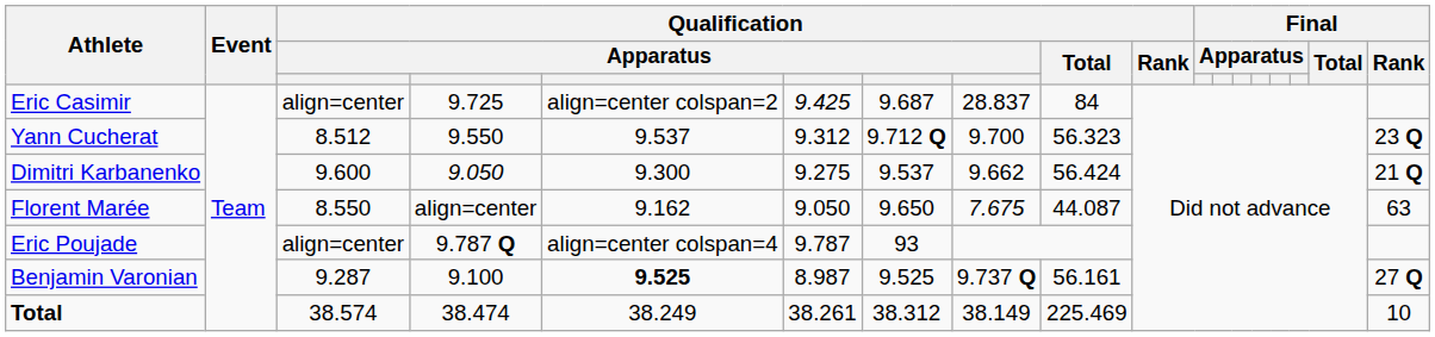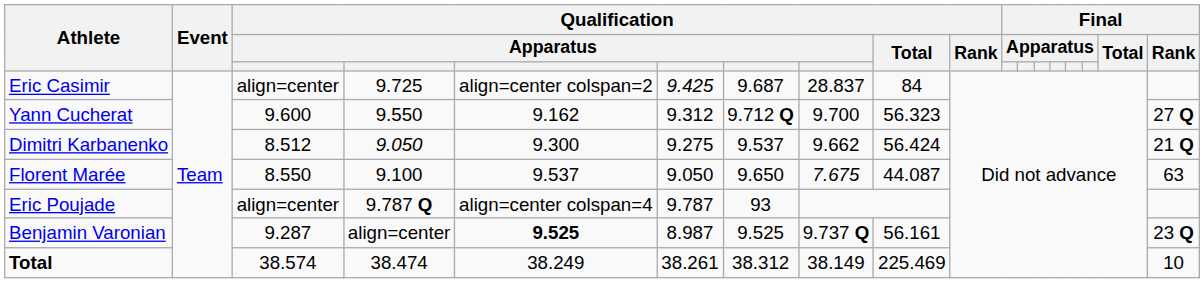Yann Cucherat | column 3: 8.512 -> 9.600
Yann Cucherat | column 5: 9.537 -> 9.162
Yann Cucherat | Final / Rank: 23 Q -> 27 Q
Dimitri Karbanenko | column 3: 9.600 -> 8.512
Florent Marée | column 4: align=center -> 9.100
Florent Marée | column 5: 9.162 -> 9.537
Benjamin Varonian | column 4: 9.100 -> align=center
Benjamin Varonian | Final / Rank: 27 Q -> 23 Q
